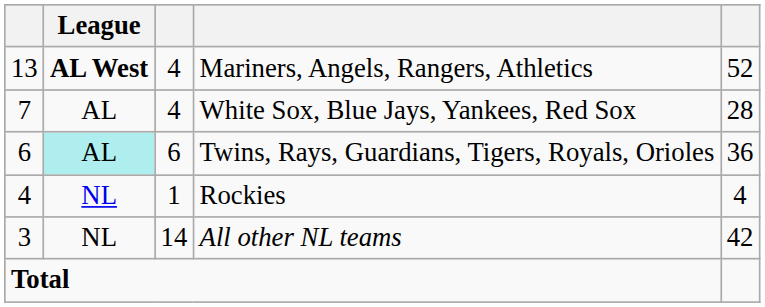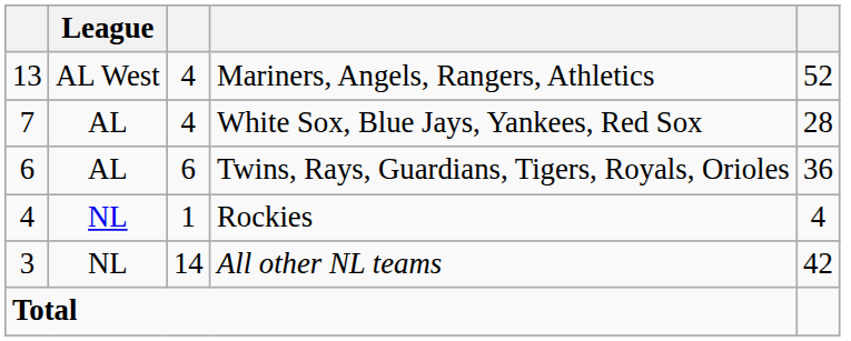Mariners, Angels, Rangers, Athletics | League: bold -> normal
Twins, Rays, Guardians, Tigers, Royals, Orioles | League: paleturquoise background -> no background
